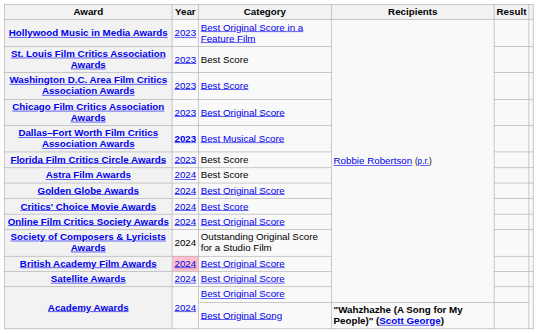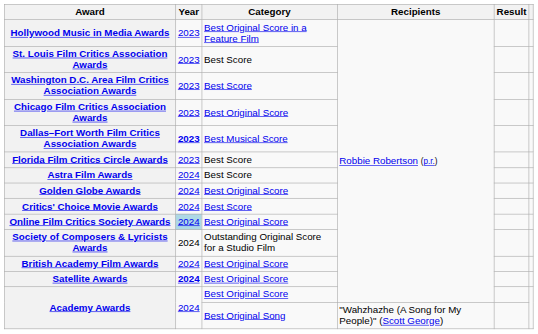Online Film Critics Society Awards | Year: no background -> lightblue background
British Academy Film Awards | Year: pink background -> no background
Satellite Awards | Year: normal -> bold
Academy Awards / Best Original Song | Recipients: bold -> normal
